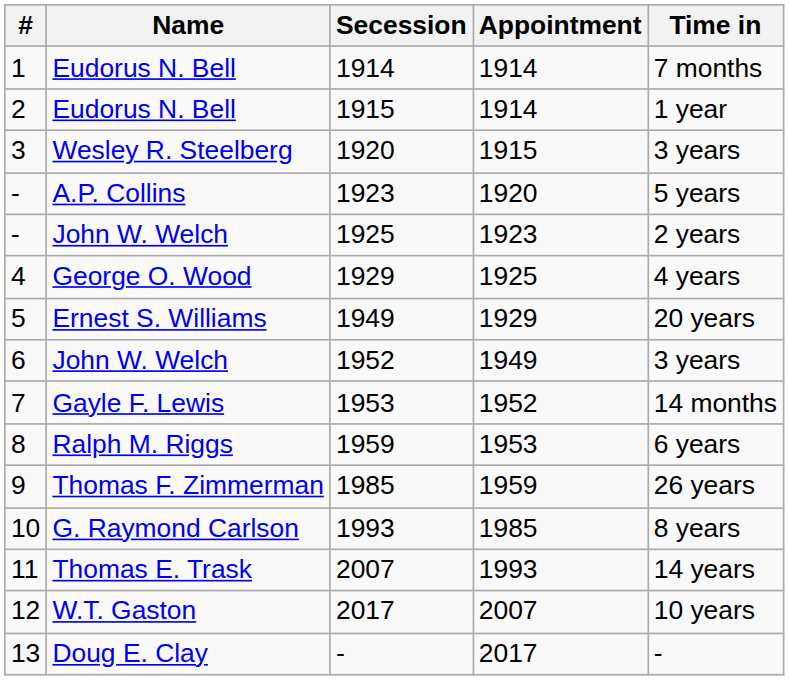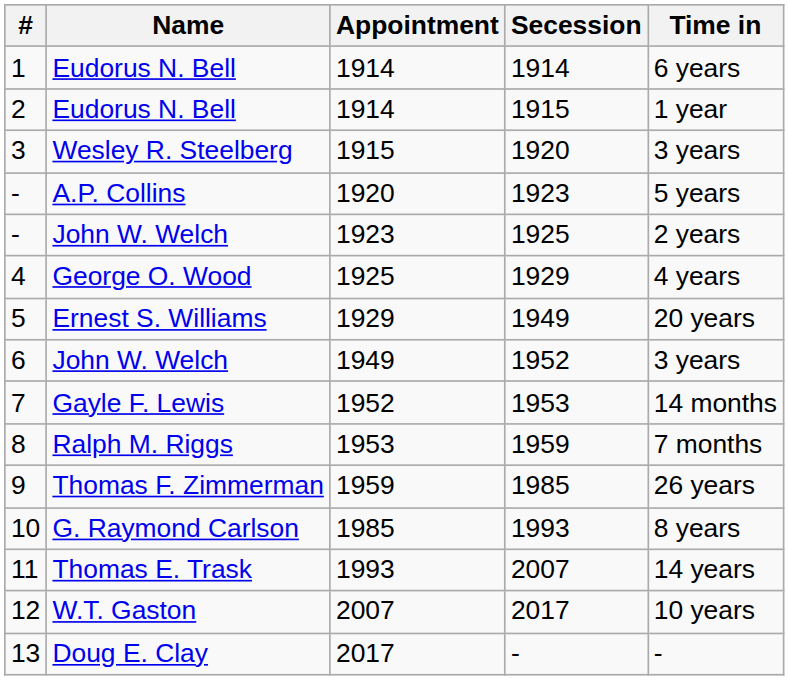columns swapped: Appointment <-> Secession
row 2 | Time in: 7 months -> 6 years
row 11 | Time in: 6 years -> 7 months
